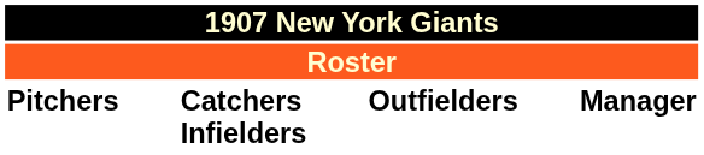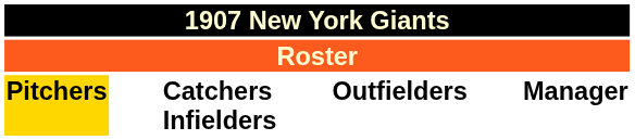Pitchers | column 1: no background -> gold background
